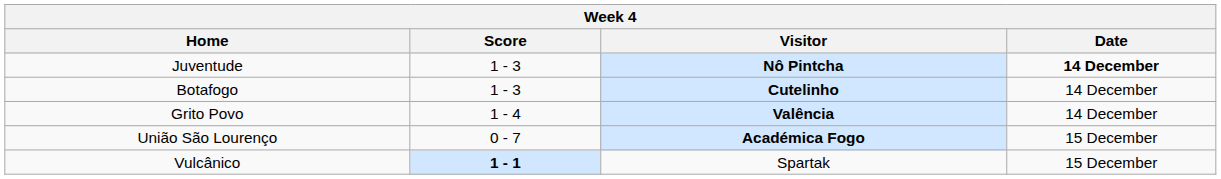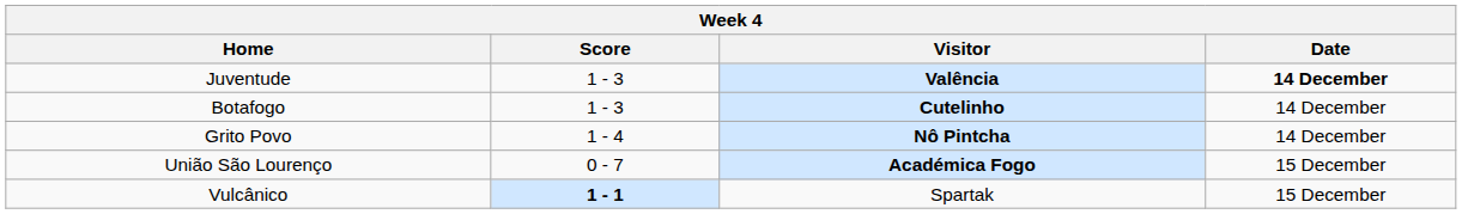Juventude | Visitor: Nô Pintcha -> Valência
Grito Povo | Visitor: Valência -> Nô Pintcha
